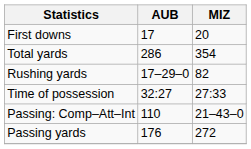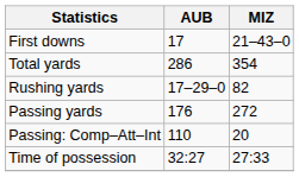First downs | MIZ: 20 -> 21–43–0
rows swapped: Passing yards <-> Time of possession
Passing: Comp–Att–Int | MIZ: 21–43–0 -> 20
